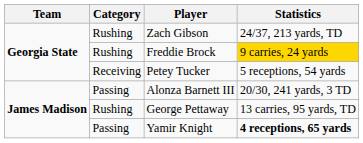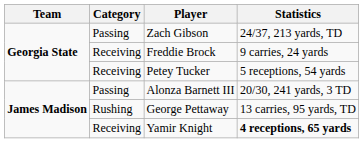Zach Gibson | Category: Rushing -> Passing
Freddie Brock | Category: Rushing -> Receiving
Freddie Brock | Statistics: gold background -> no background
Yamir Knight | Category: Passing -> Receiving
